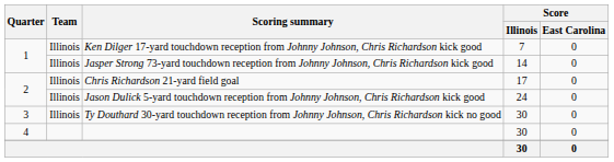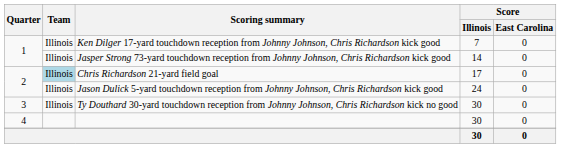Chris Richardson 21-yard field goal | Team: no background -> lightblue background
